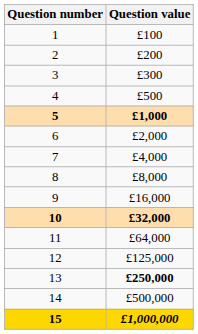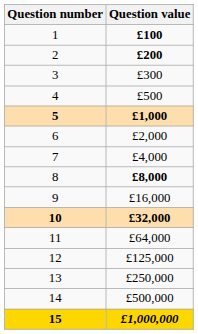1 | Question value: normal -> bold
2 | Question value: normal -> bold
8 | Question value: normal -> bold
13 | Question value: bold -> normal
